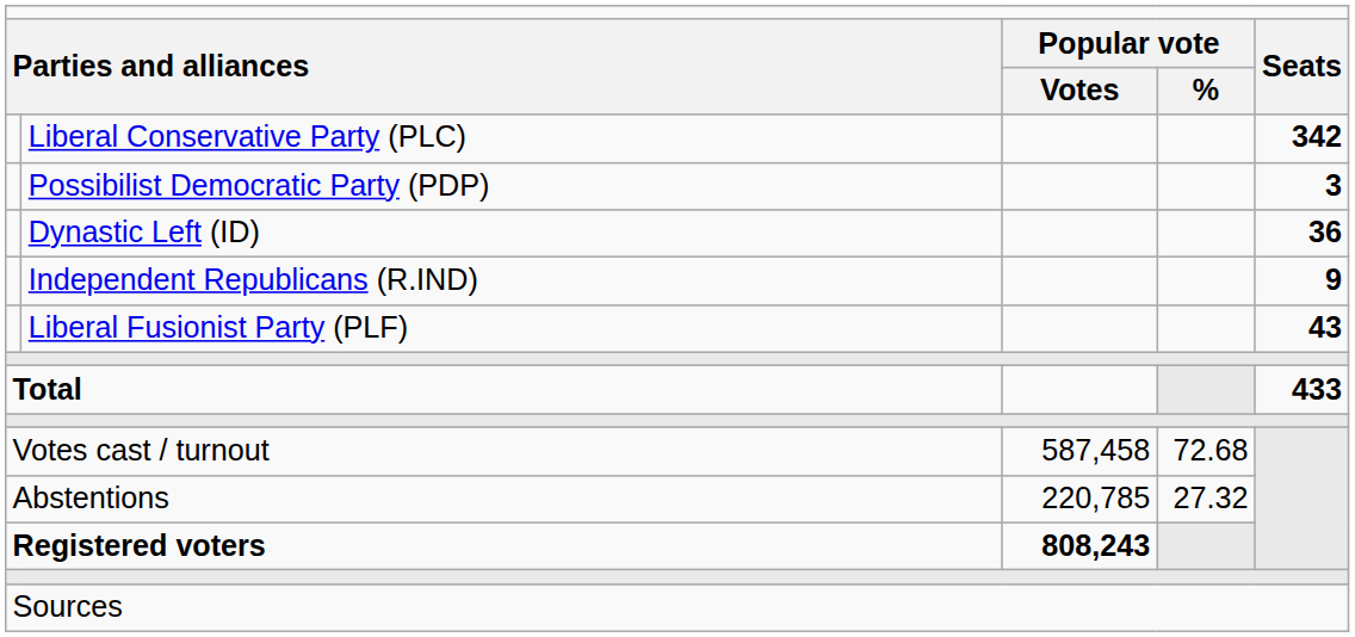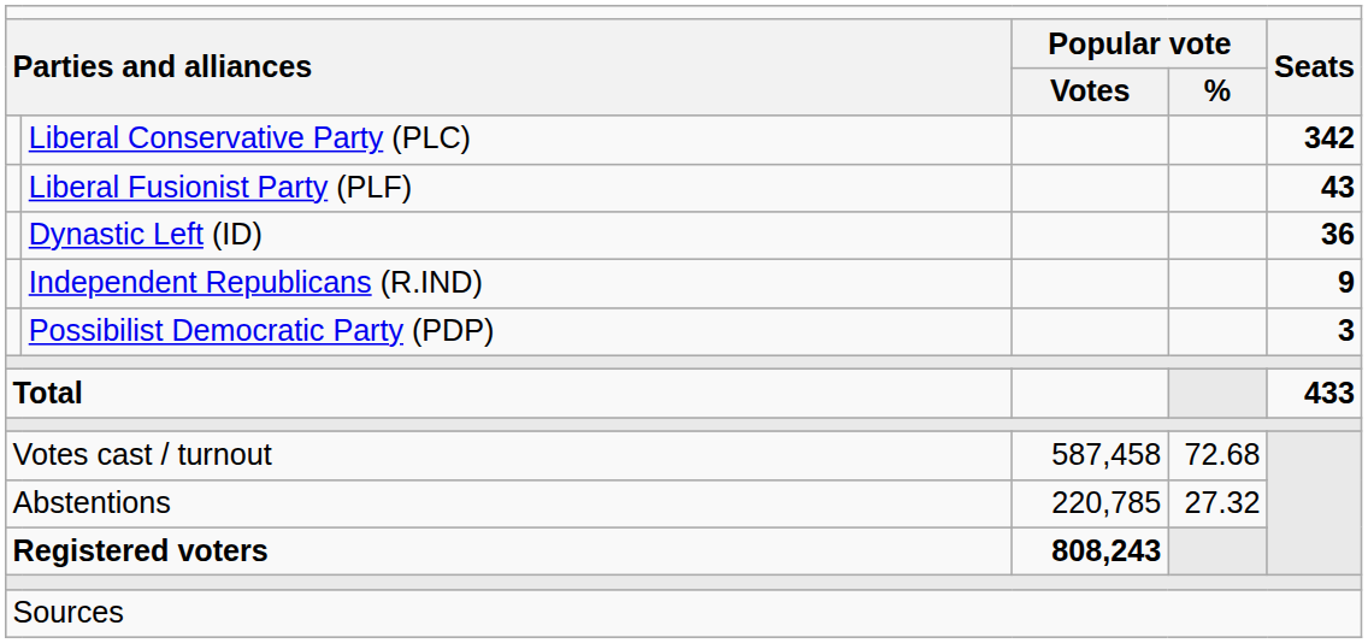rows swapped: Liberal Fusionist Party (PLF) <-> Possibilist Democratic Party (PDP)
